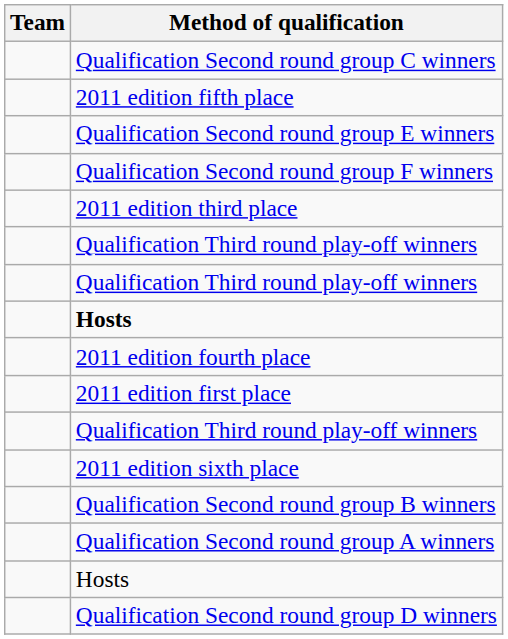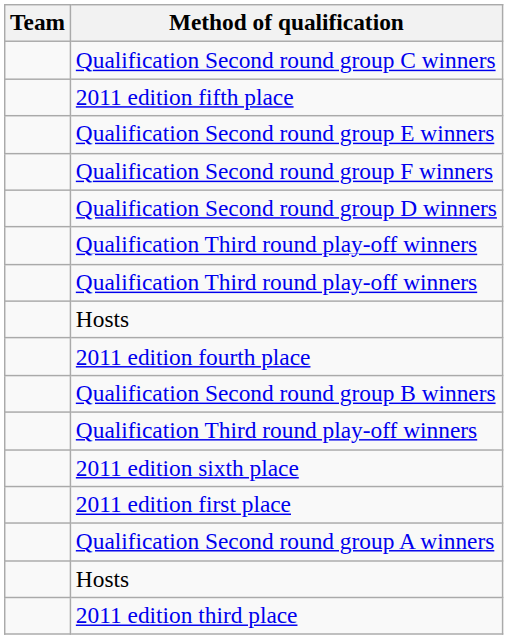row 6 | Method of qualification: 2011 edition third place -> Qualification Second round group D winners
row 9 | Method of qualification: bold -> normal
row 11 | Method of qualification: 2011 edition first place -> Qualification Second round group B winners
row 14 | Method of qualification: Qualification Second round group B winners -> 2011 edition first place
row 17 | Method of qualification: Qualification Second round group D winners -> 2011 edition third place
